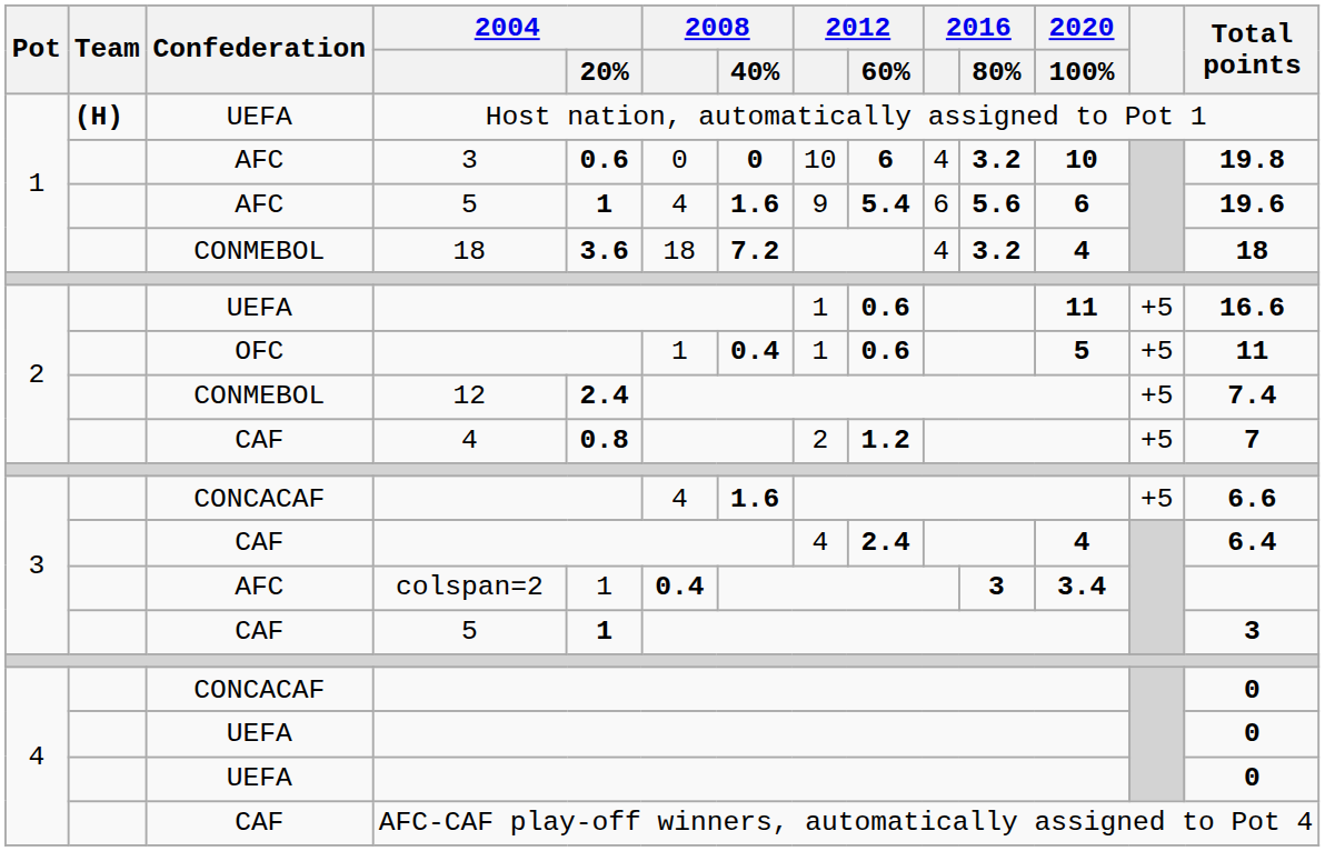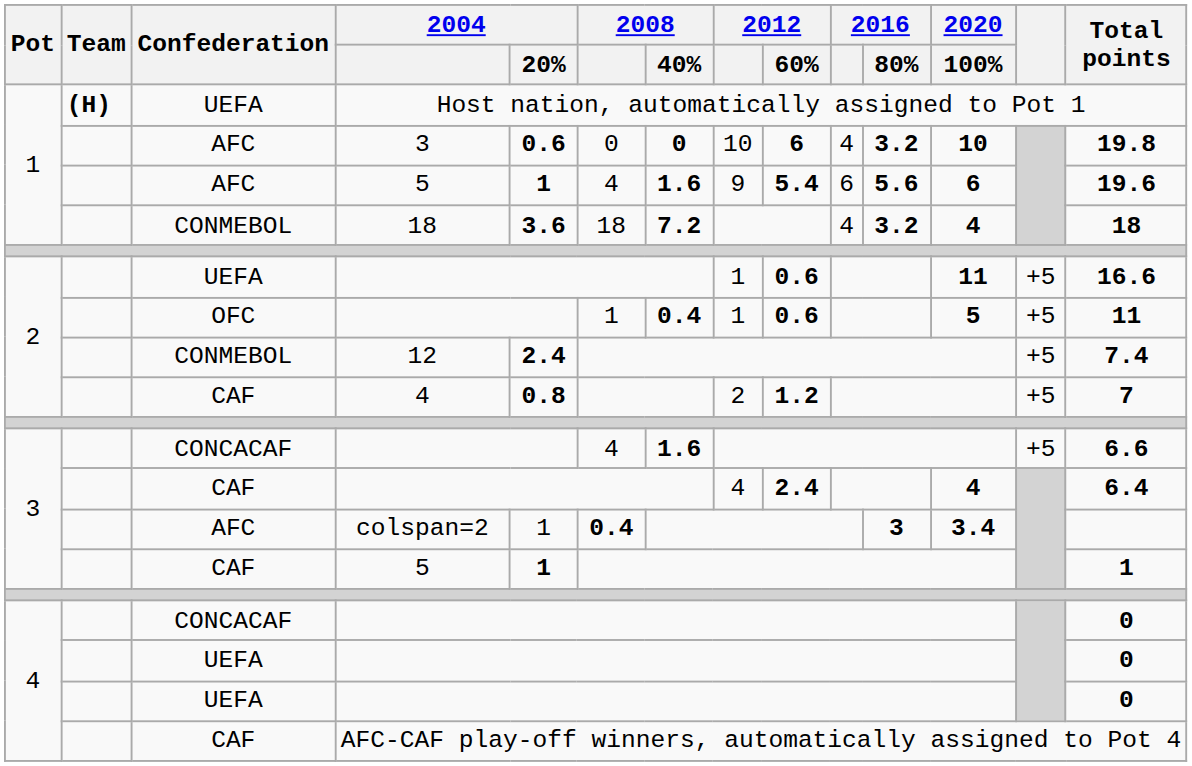CAF / 5 | Total points: 3 -> 1
